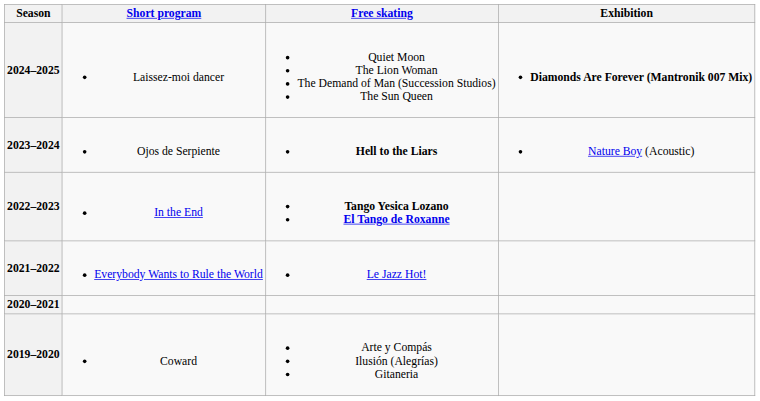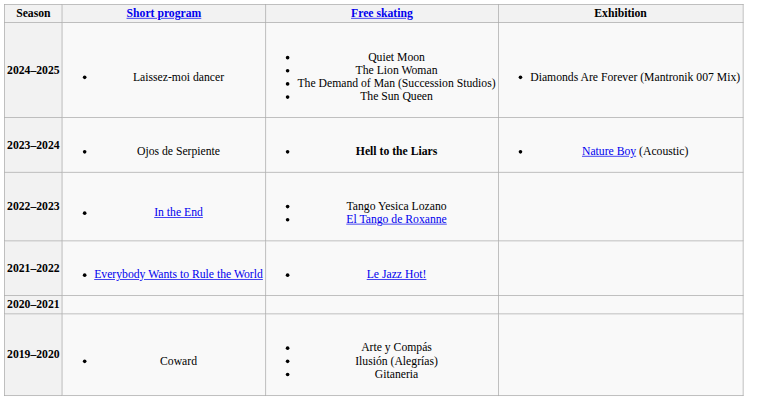2024–2025 | Exhibition: bold -> normal
2022–2023 | Free skating: bold -> normal
